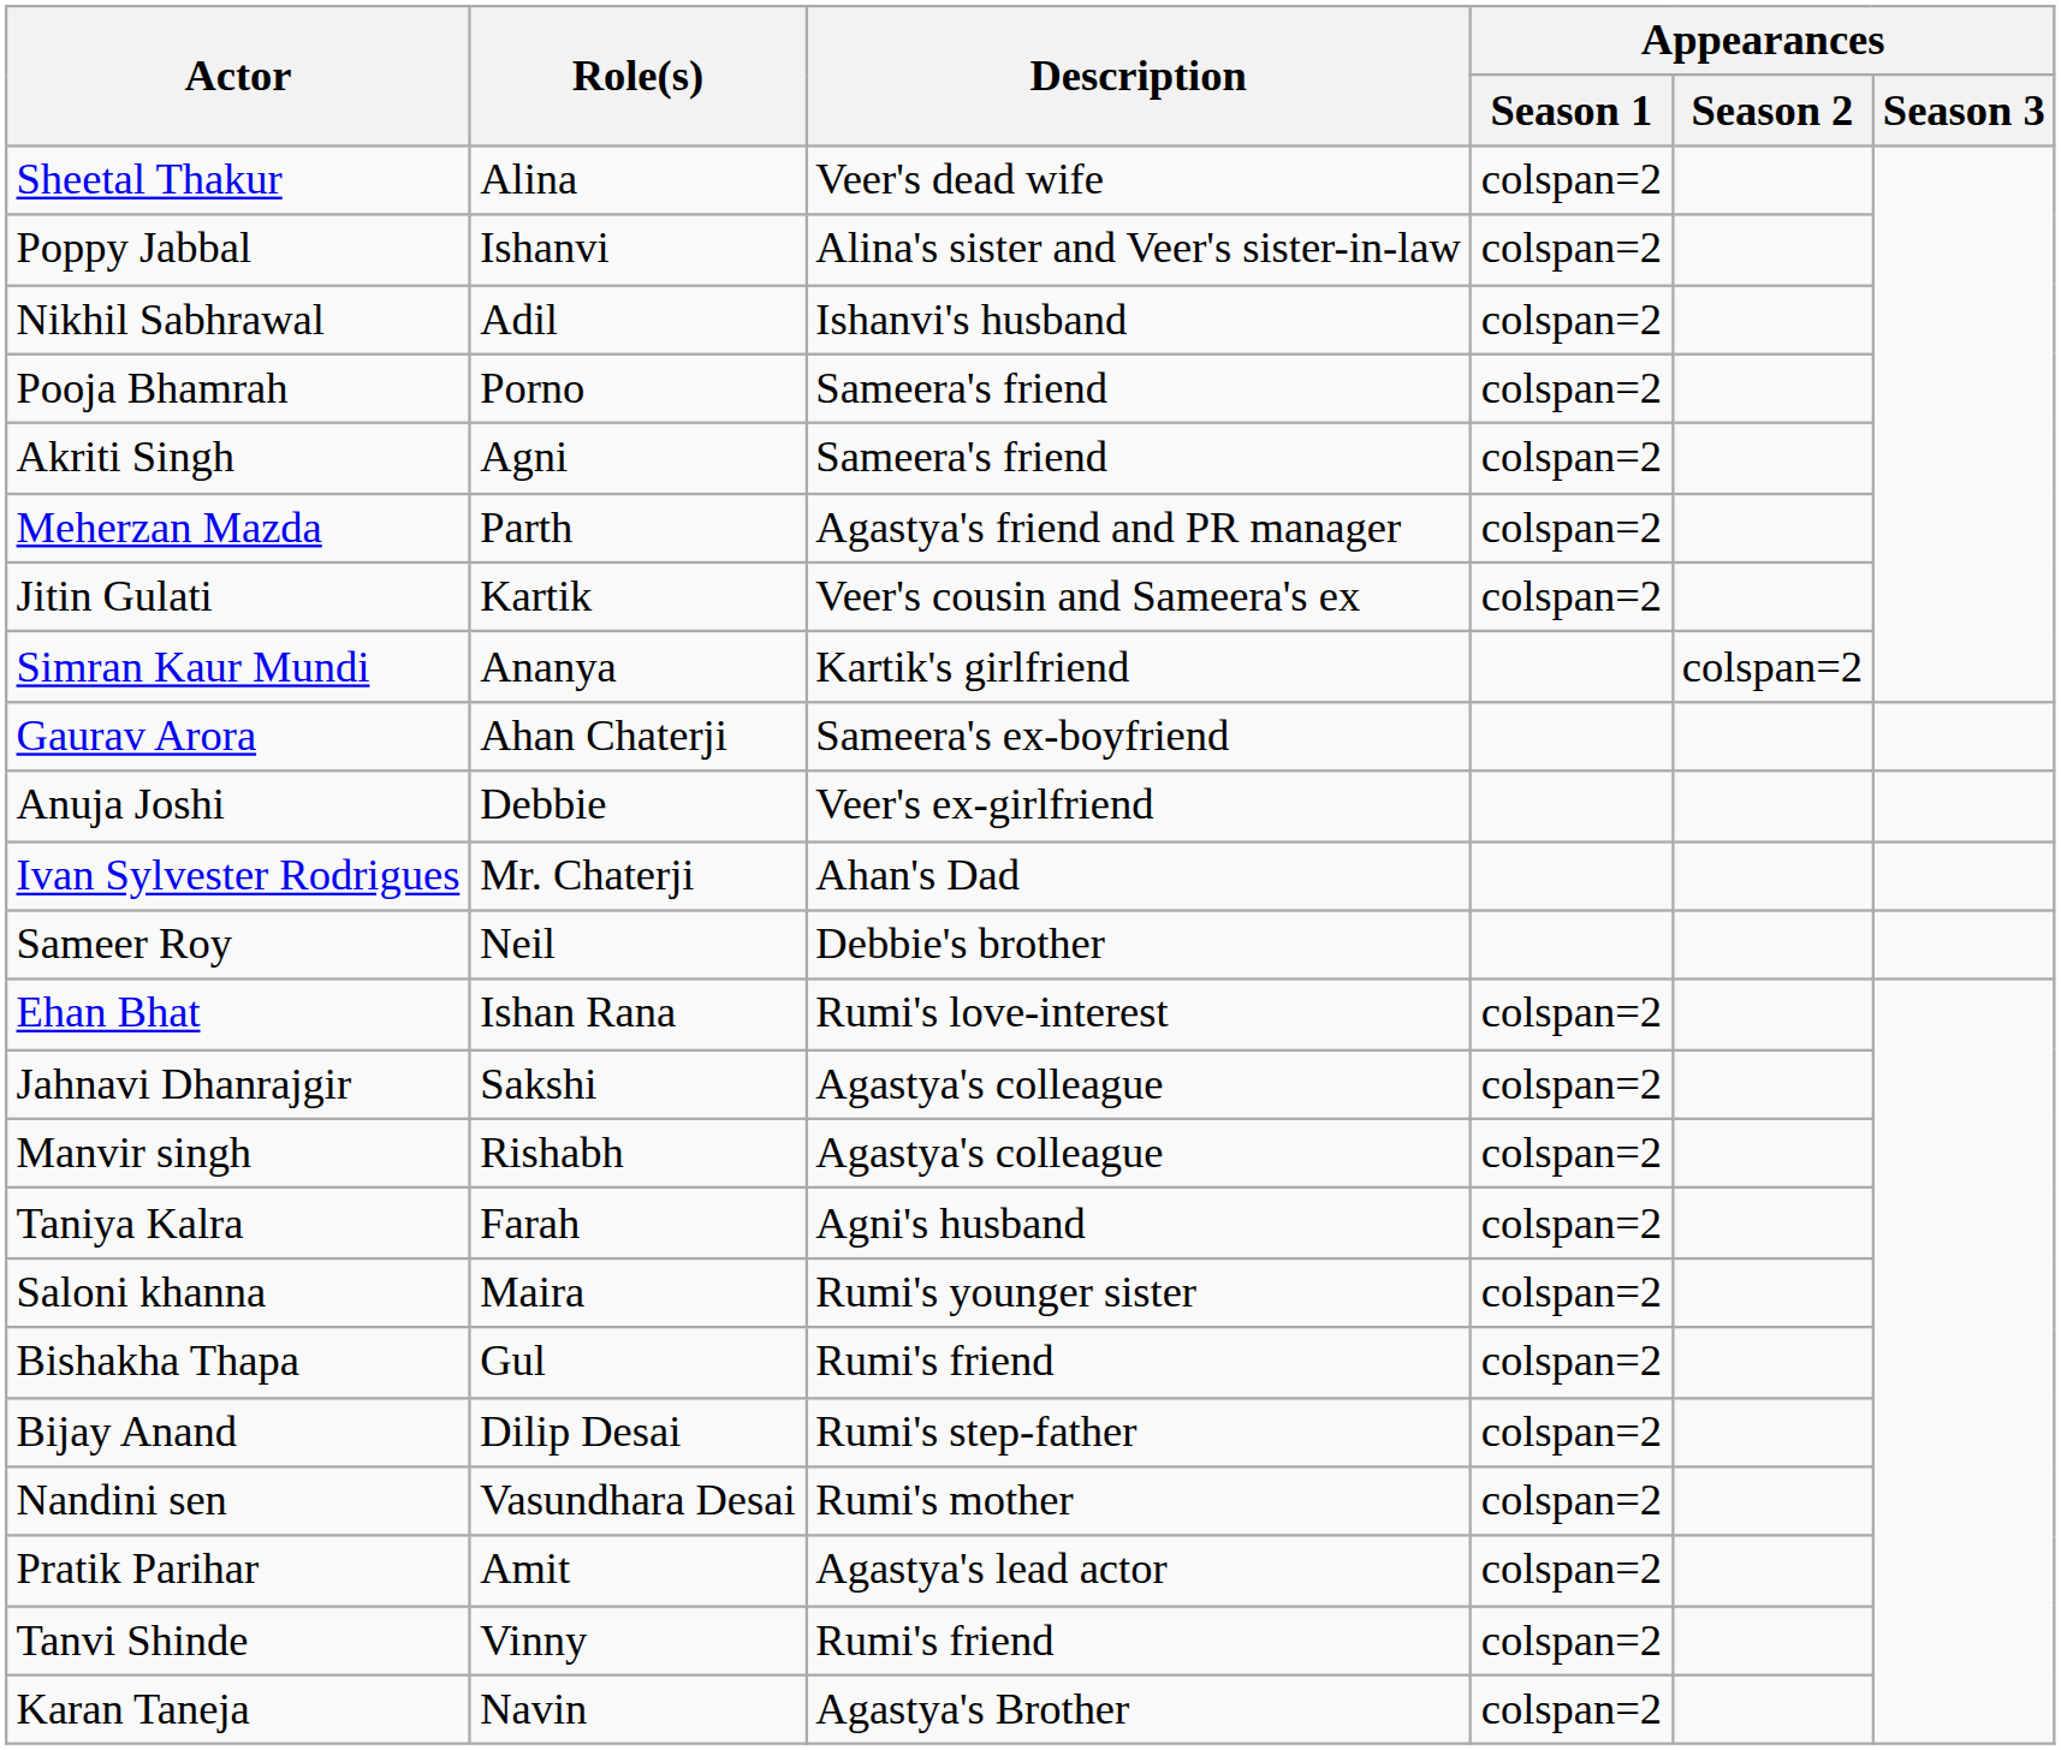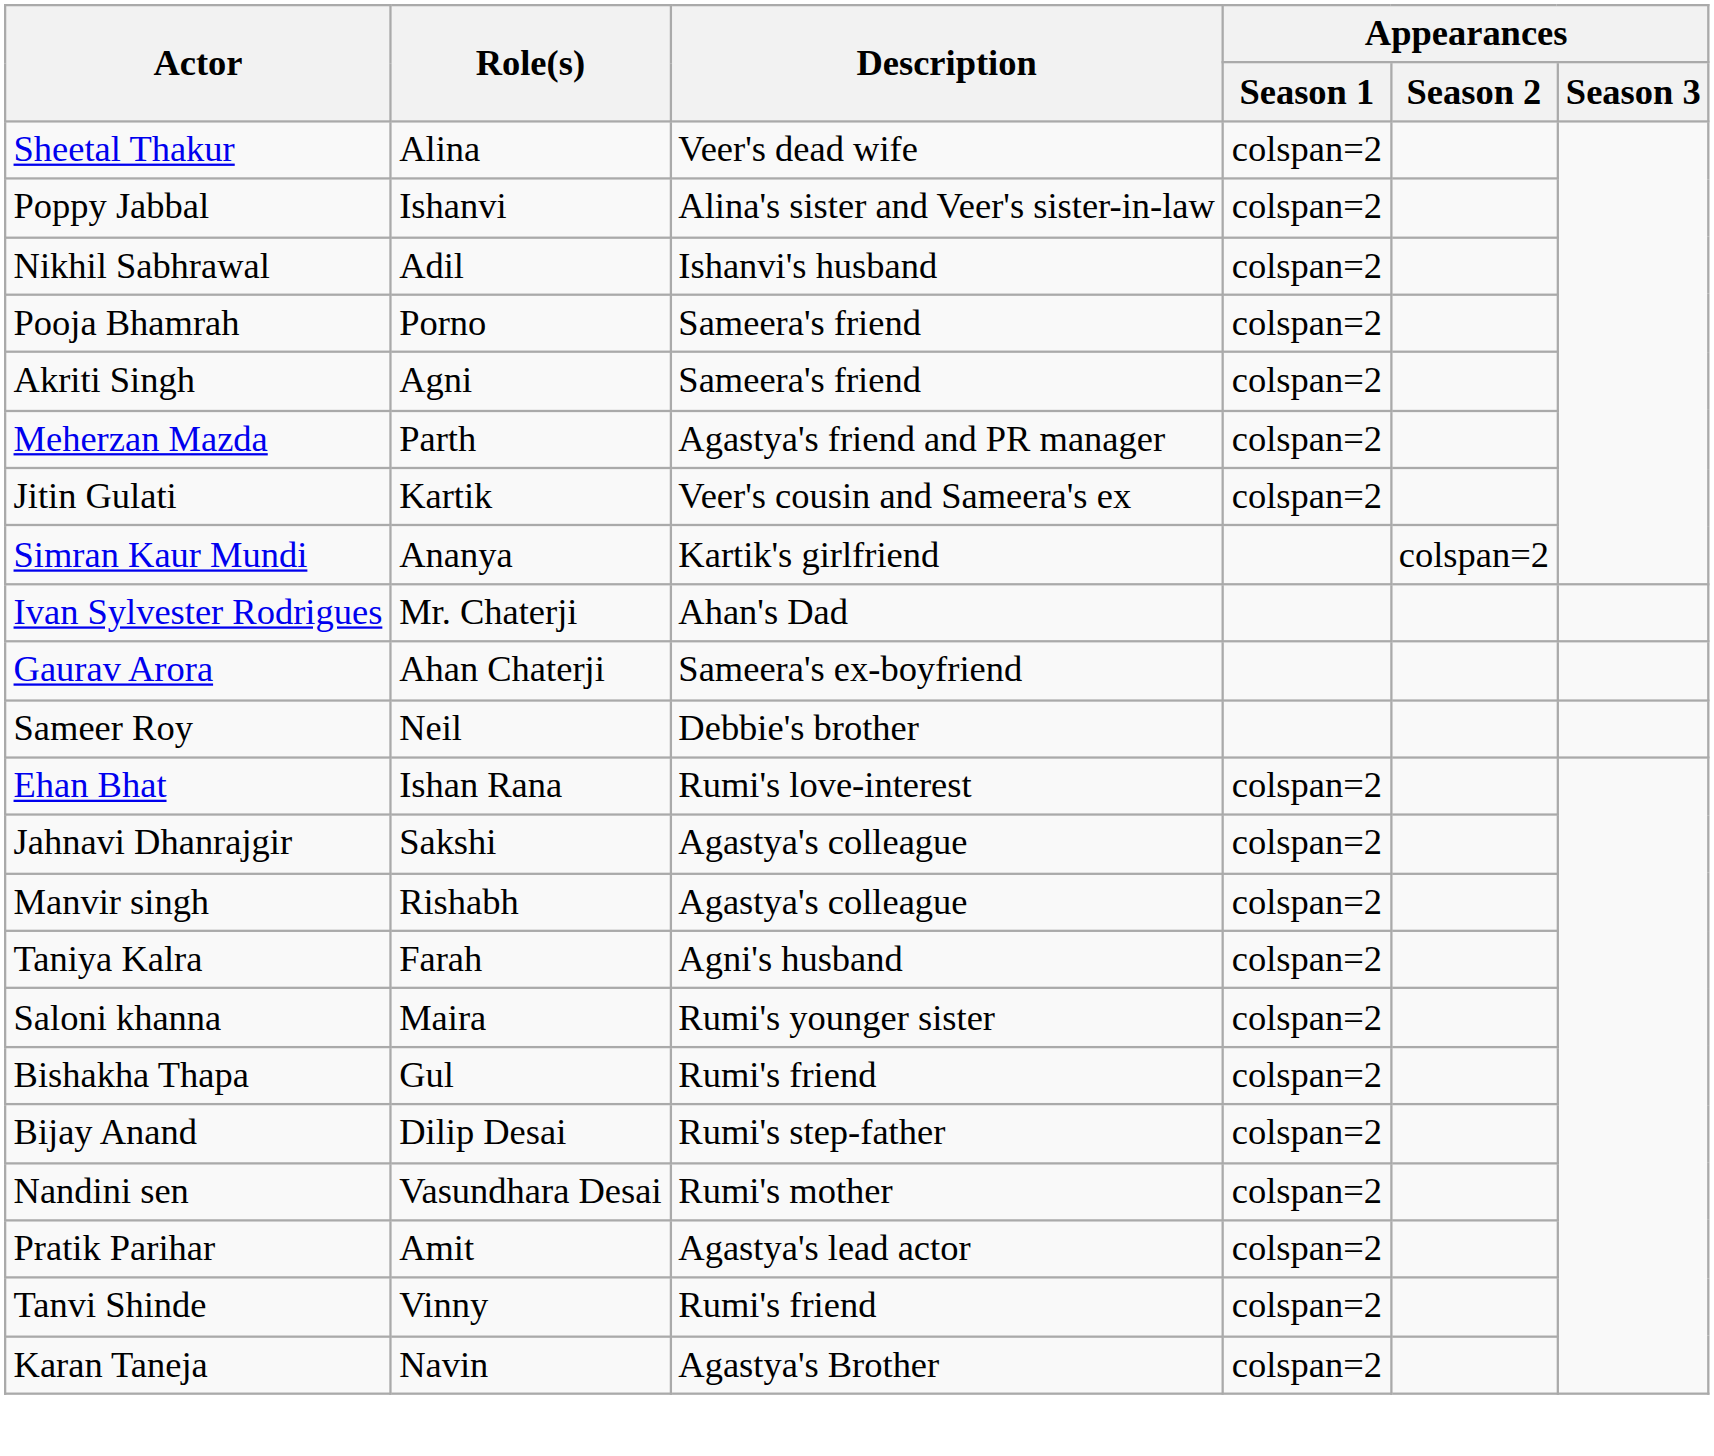rows swapped: Gaurav Arora <-> Ivan Sylvester Rodrigues
- row: Anuja Joshi | Debbie | Veer's ex-girlfriend
